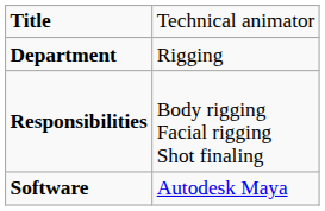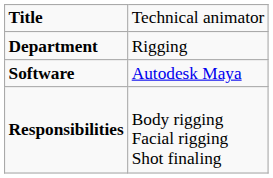rows swapped: Responsibilities <-> Software
